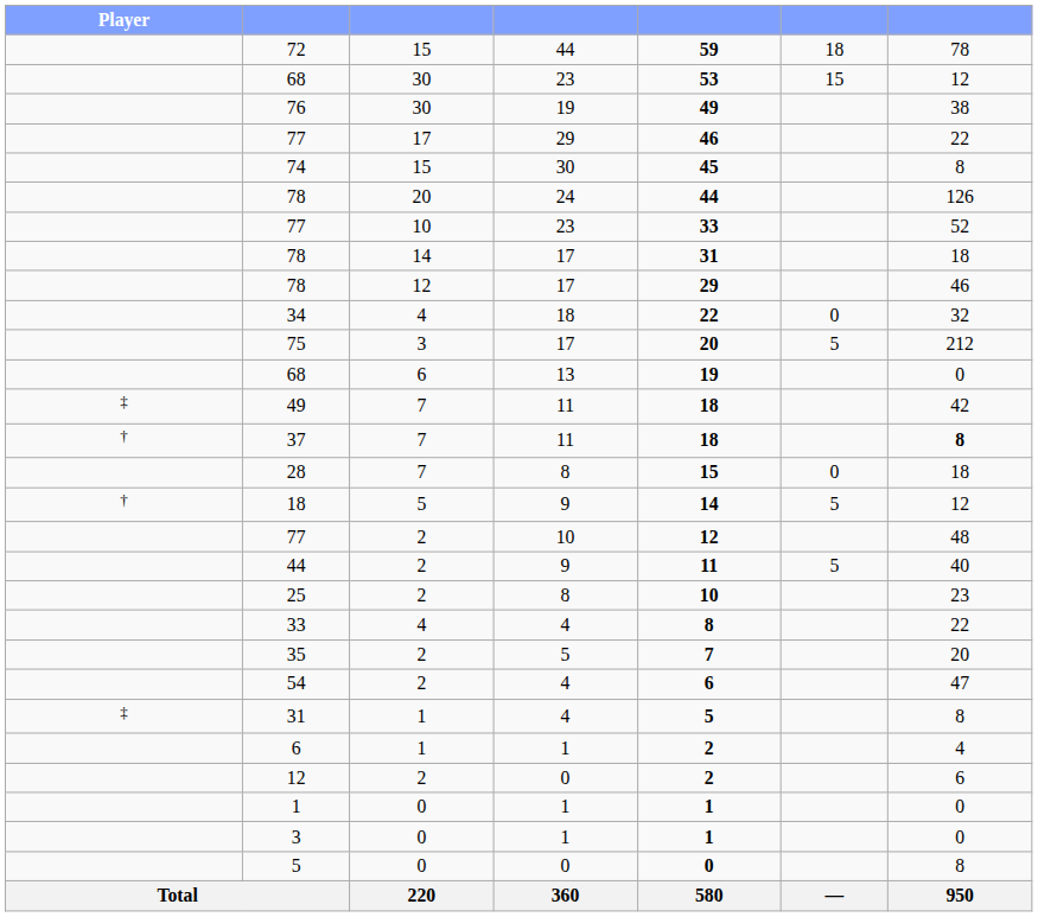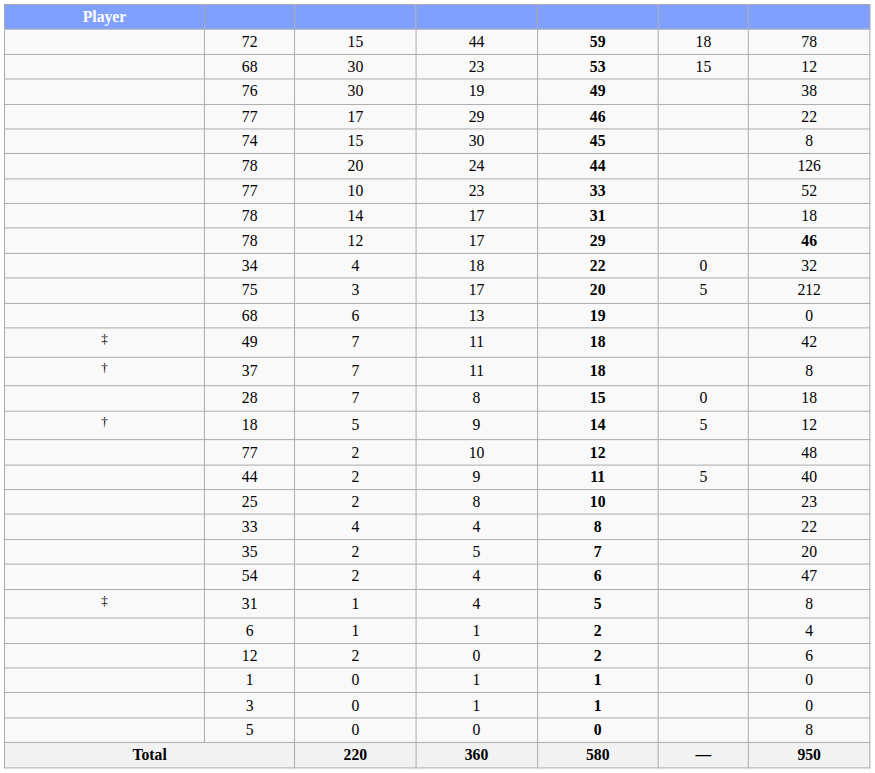78 / 12 | column 7: normal -> bold
37 | column 7: bold -> normal
